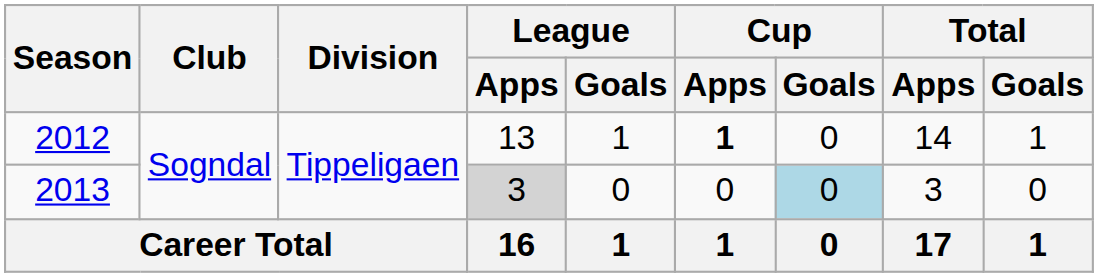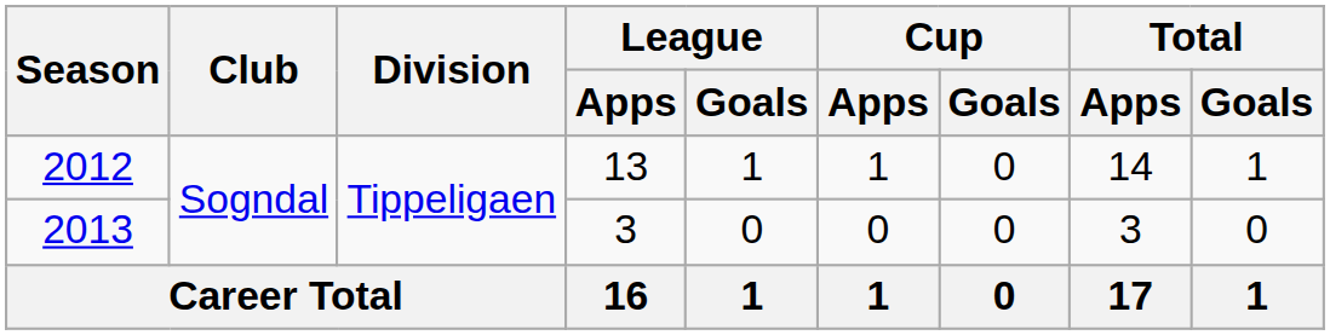2012 | Cup / Apps: bold -> normal
2013 | League / Apps: lightgrey background -> no background
2013 | Cup / Goals: lightblue background -> no background
